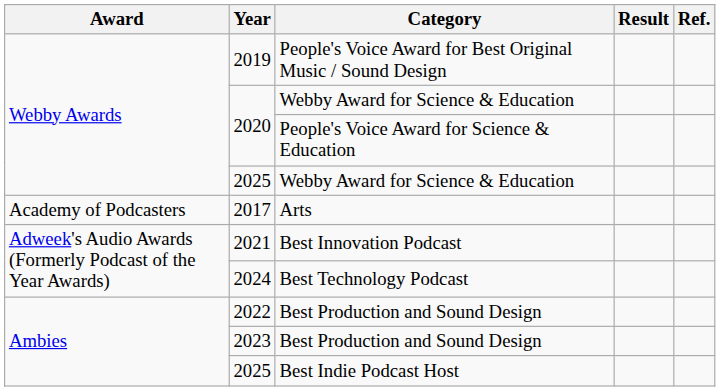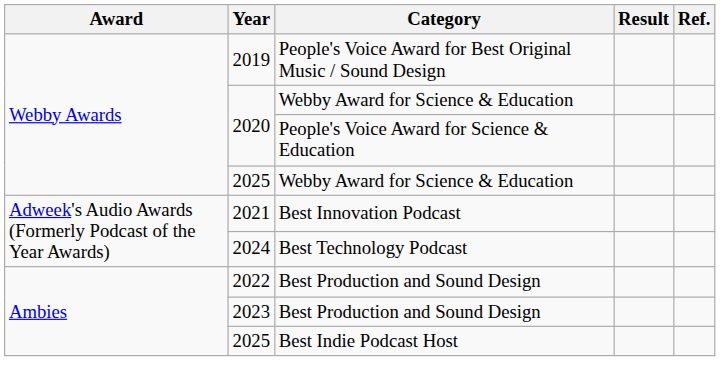- row: Academy of Podcasters | 2017 | Arts
